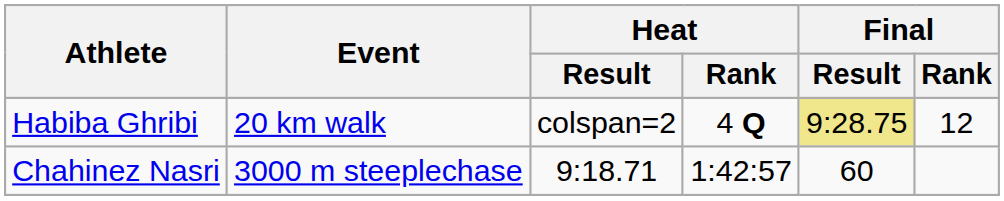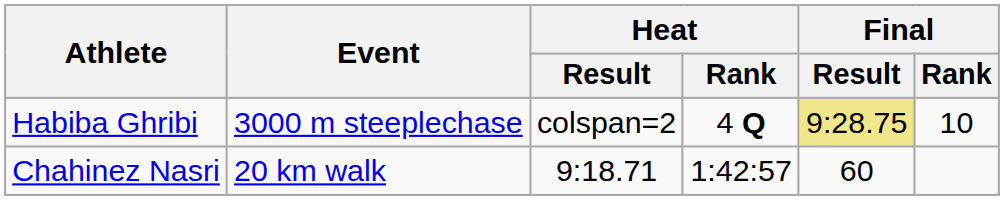Habiba Ghribi | Event: 20 km walk -> 3000 m steeplechase
Habiba Ghribi | Final / Rank: 12 -> 10
Chahinez Nasri | Event: 3000 m steeplechase -> 20 km walk
